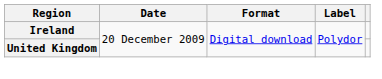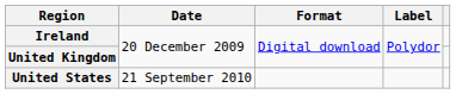+ row: United States | 21 September 2010
